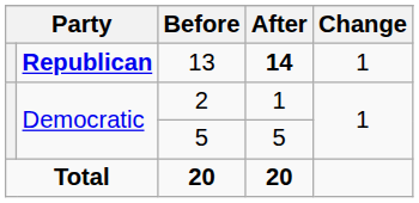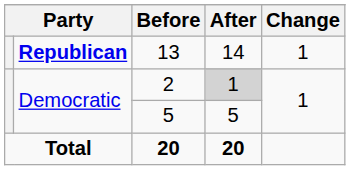13 | After: bold -> normal
2 | After: no background -> lightgrey background
